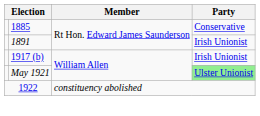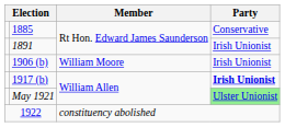+ row: 1906 (b) | William Moore | Irish Unionist
1917 (b) | Party: normal -> bold
